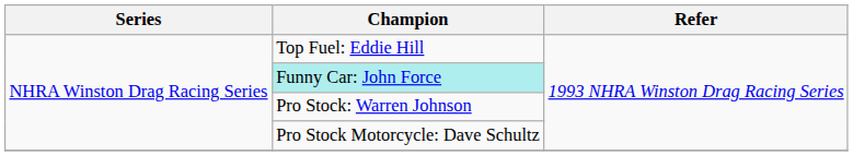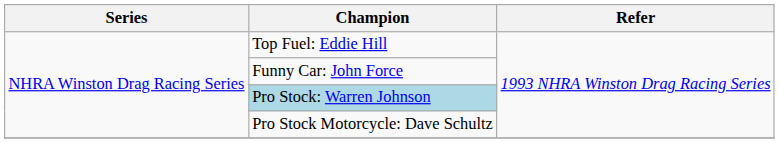Funny Car: John Force | Champion: paleturquoise background -> no background
Pro Stock: Warren Johnson | Champion: no background -> lightblue background
